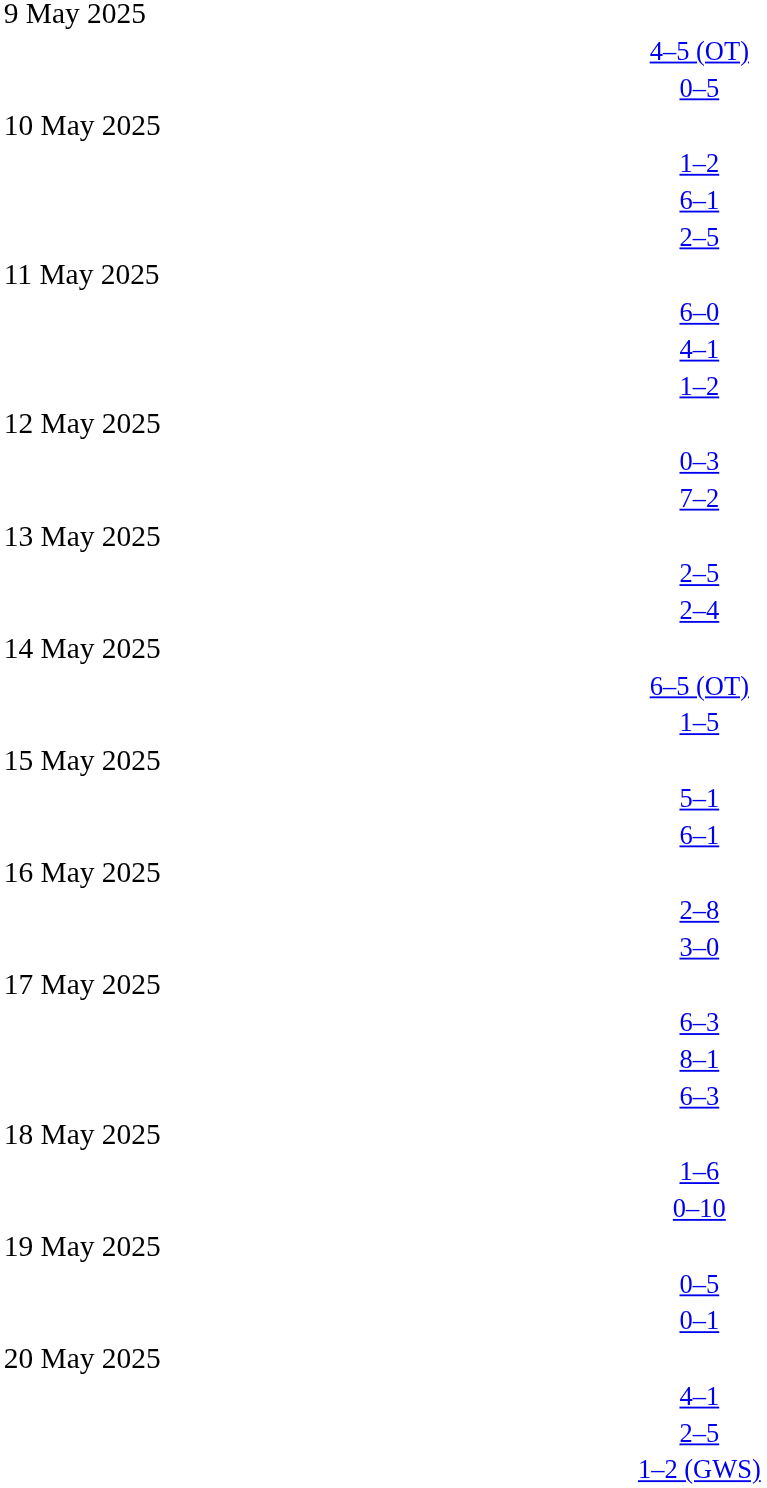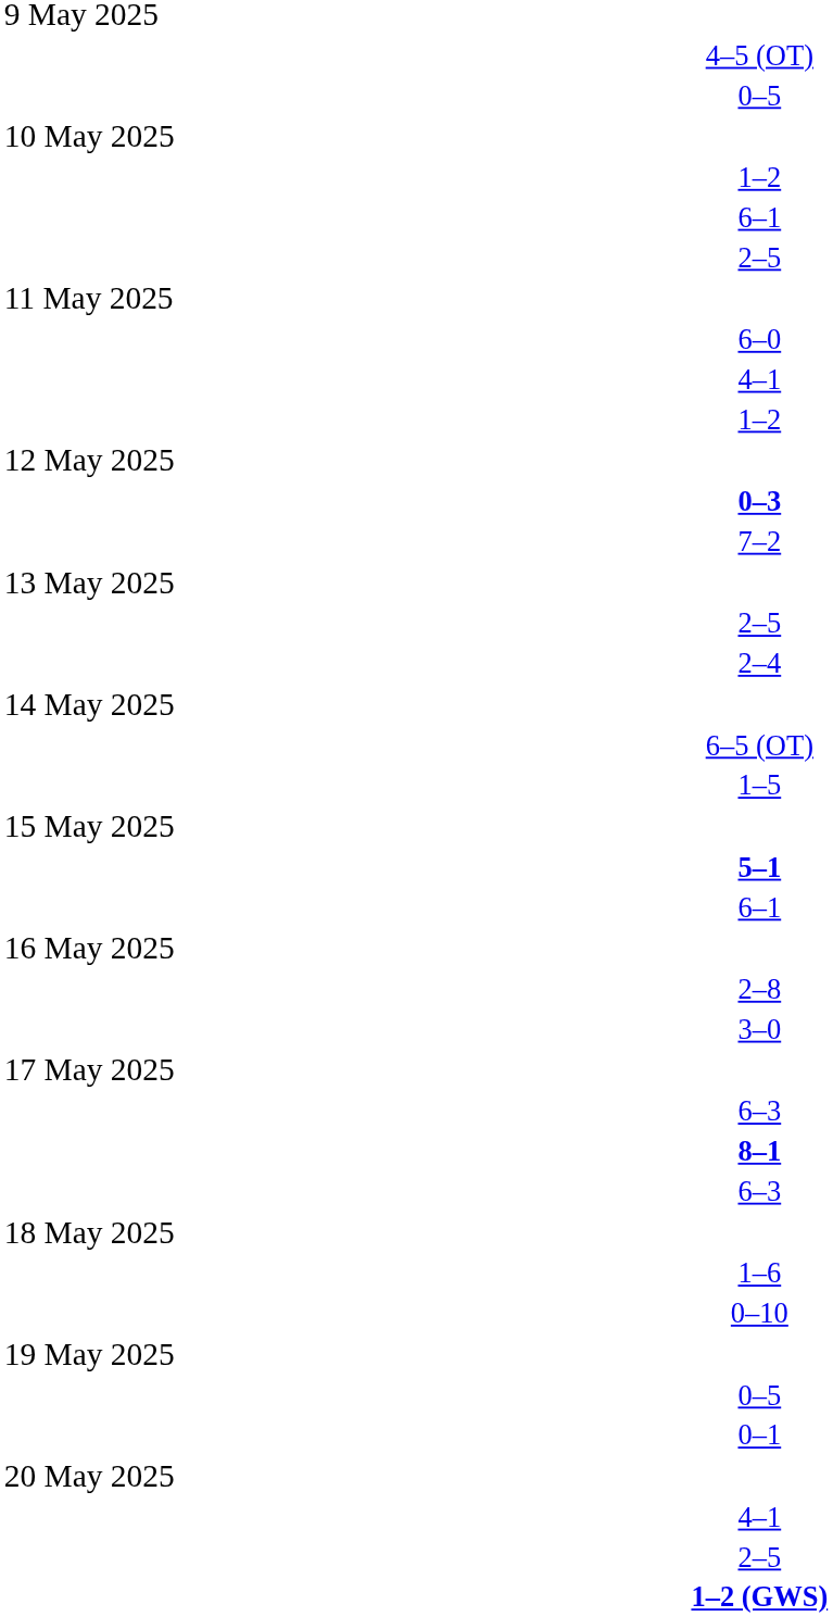0–3 | column 2: normal -> bold
5–1 | column 2: normal -> bold
8–1 | column 2: normal -> bold
1–2 (GWS) | column 2: normal -> bold
